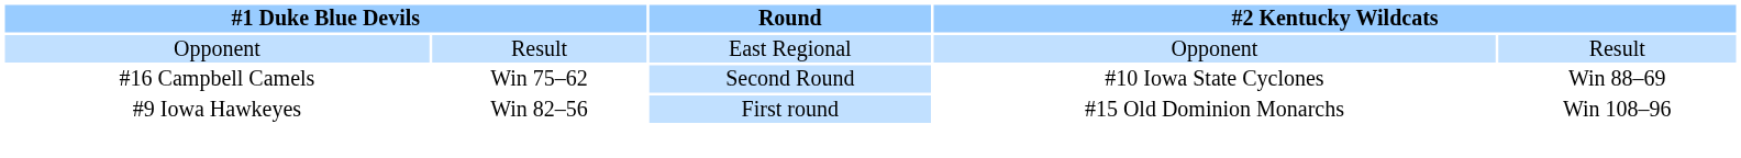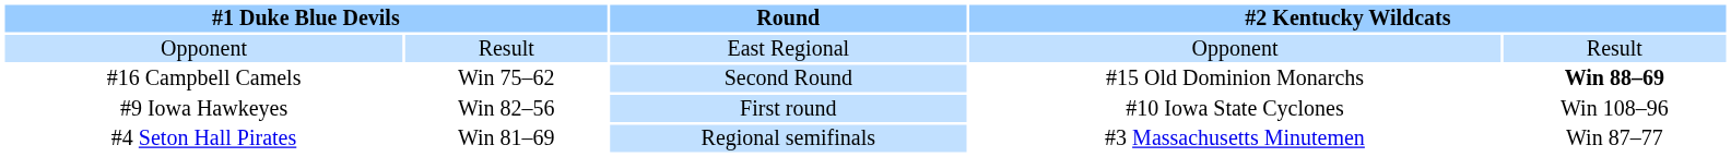#16 Campbell Camels | column 4: #10 Iowa State Cyclones -> #15 Old Dominion Monarchs
#16 Campbell Camels | column 5: normal -> bold
#9 Iowa Hawkeyes | column 4: #15 Old Dominion Monarchs -> #10 Iowa State Cyclones
+ row: #4 Seton Hall Pirates | Win 81–69 | Regional semifinals | #3 Massachusetts Minutemen | Win 87–77
